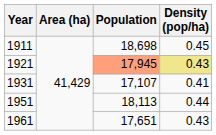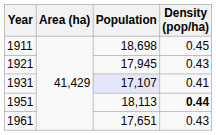1921 | Population: lightsalmon background -> no background
1921 | Density (pop/ha): khaki background -> no background
1931 | Population: no background -> lavender background
1951 | Density (pop/ha): normal -> bold
